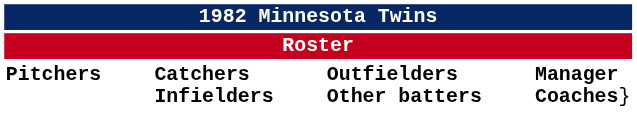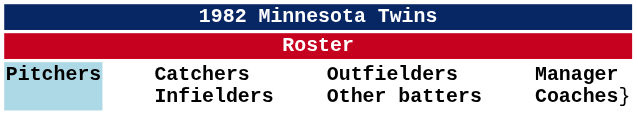Pitchers | column 1: no background -> lightblue background
